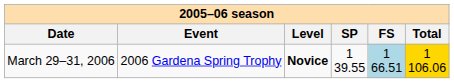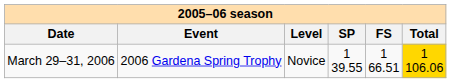March 29–31, 2006 | Level: bold -> normal
March 29–31, 2006 | FS: lightblue background -> no background
